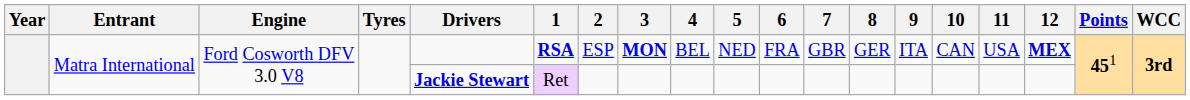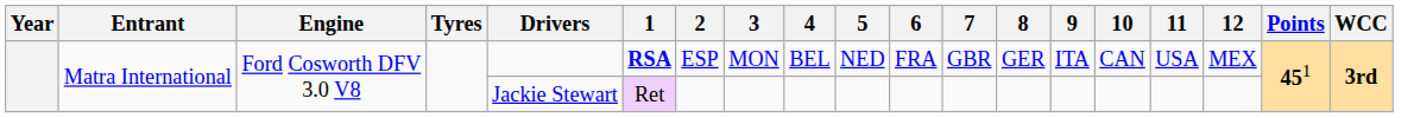row 2 | 3: bold -> normal
row 2 | 12: bold -> normal
row 3 | Drivers: bold -> normal
